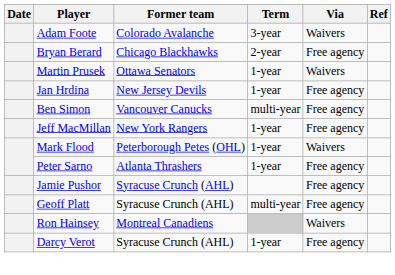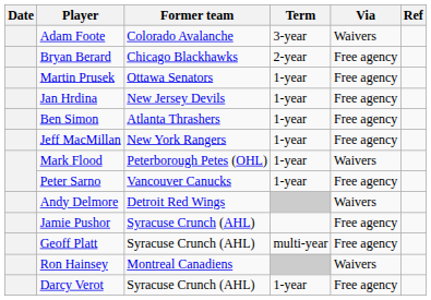Martin Prusek | Via: Waivers -> Free agency
Ben Simon | Former team: Vancouver Canucks -> Atlanta Thrashers
Ben Simon | Term: multi-year -> 1-year
Peter Sarno | Former team: Atlanta Thrashers -> Vancouver Canucks
+ row: Andy Delmore | Detroit Red Wings | Waivers
